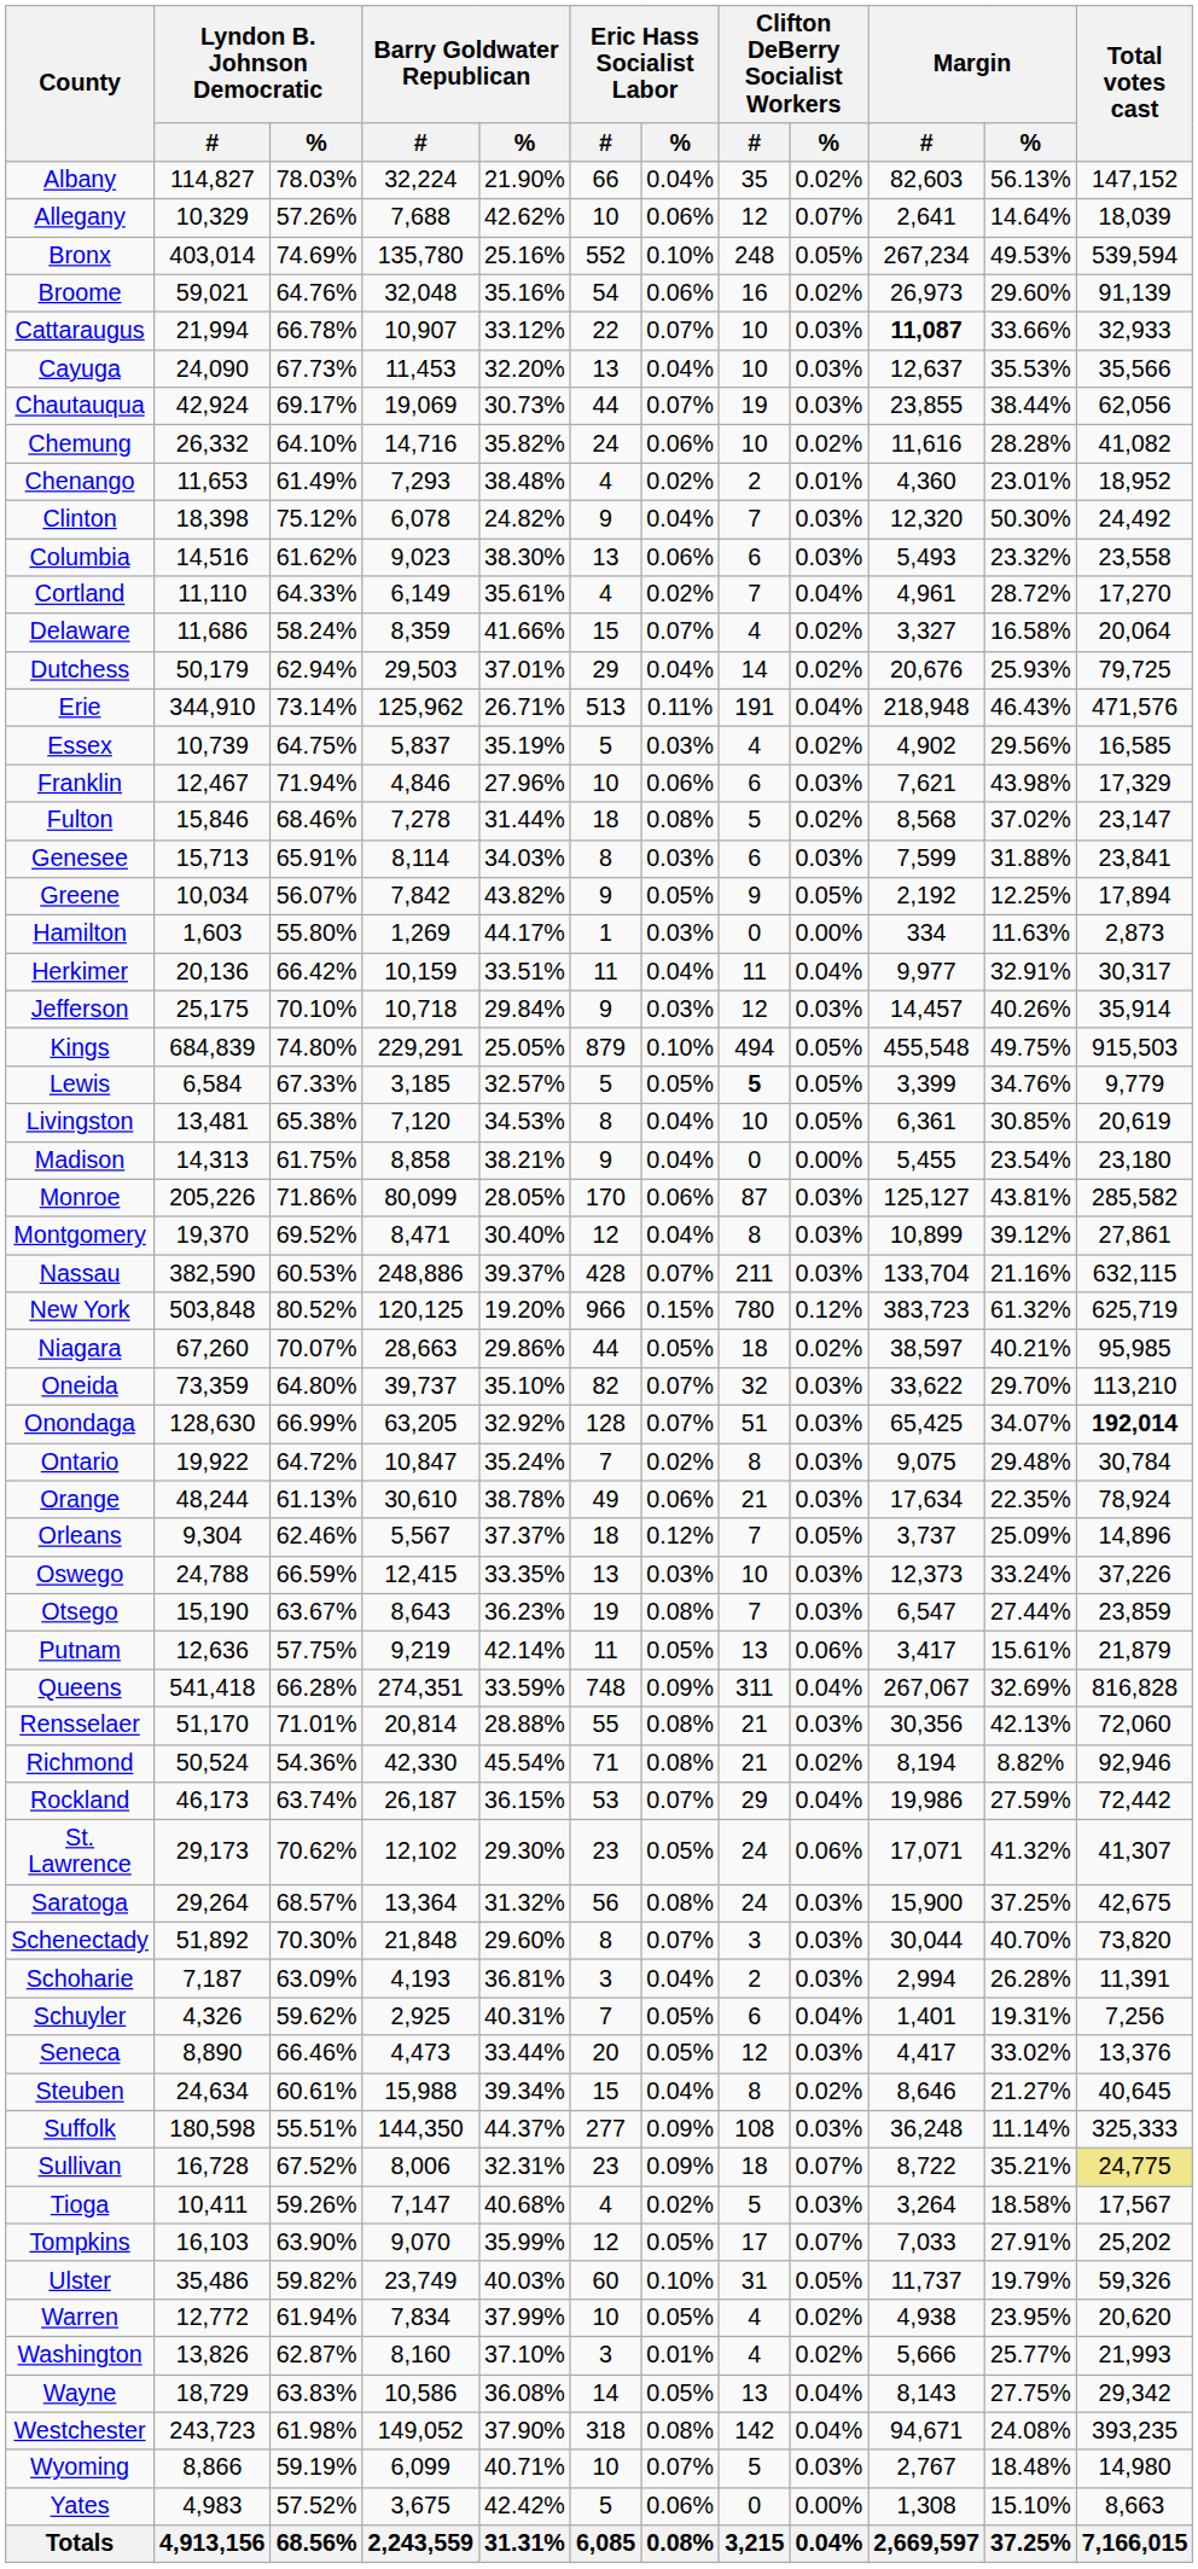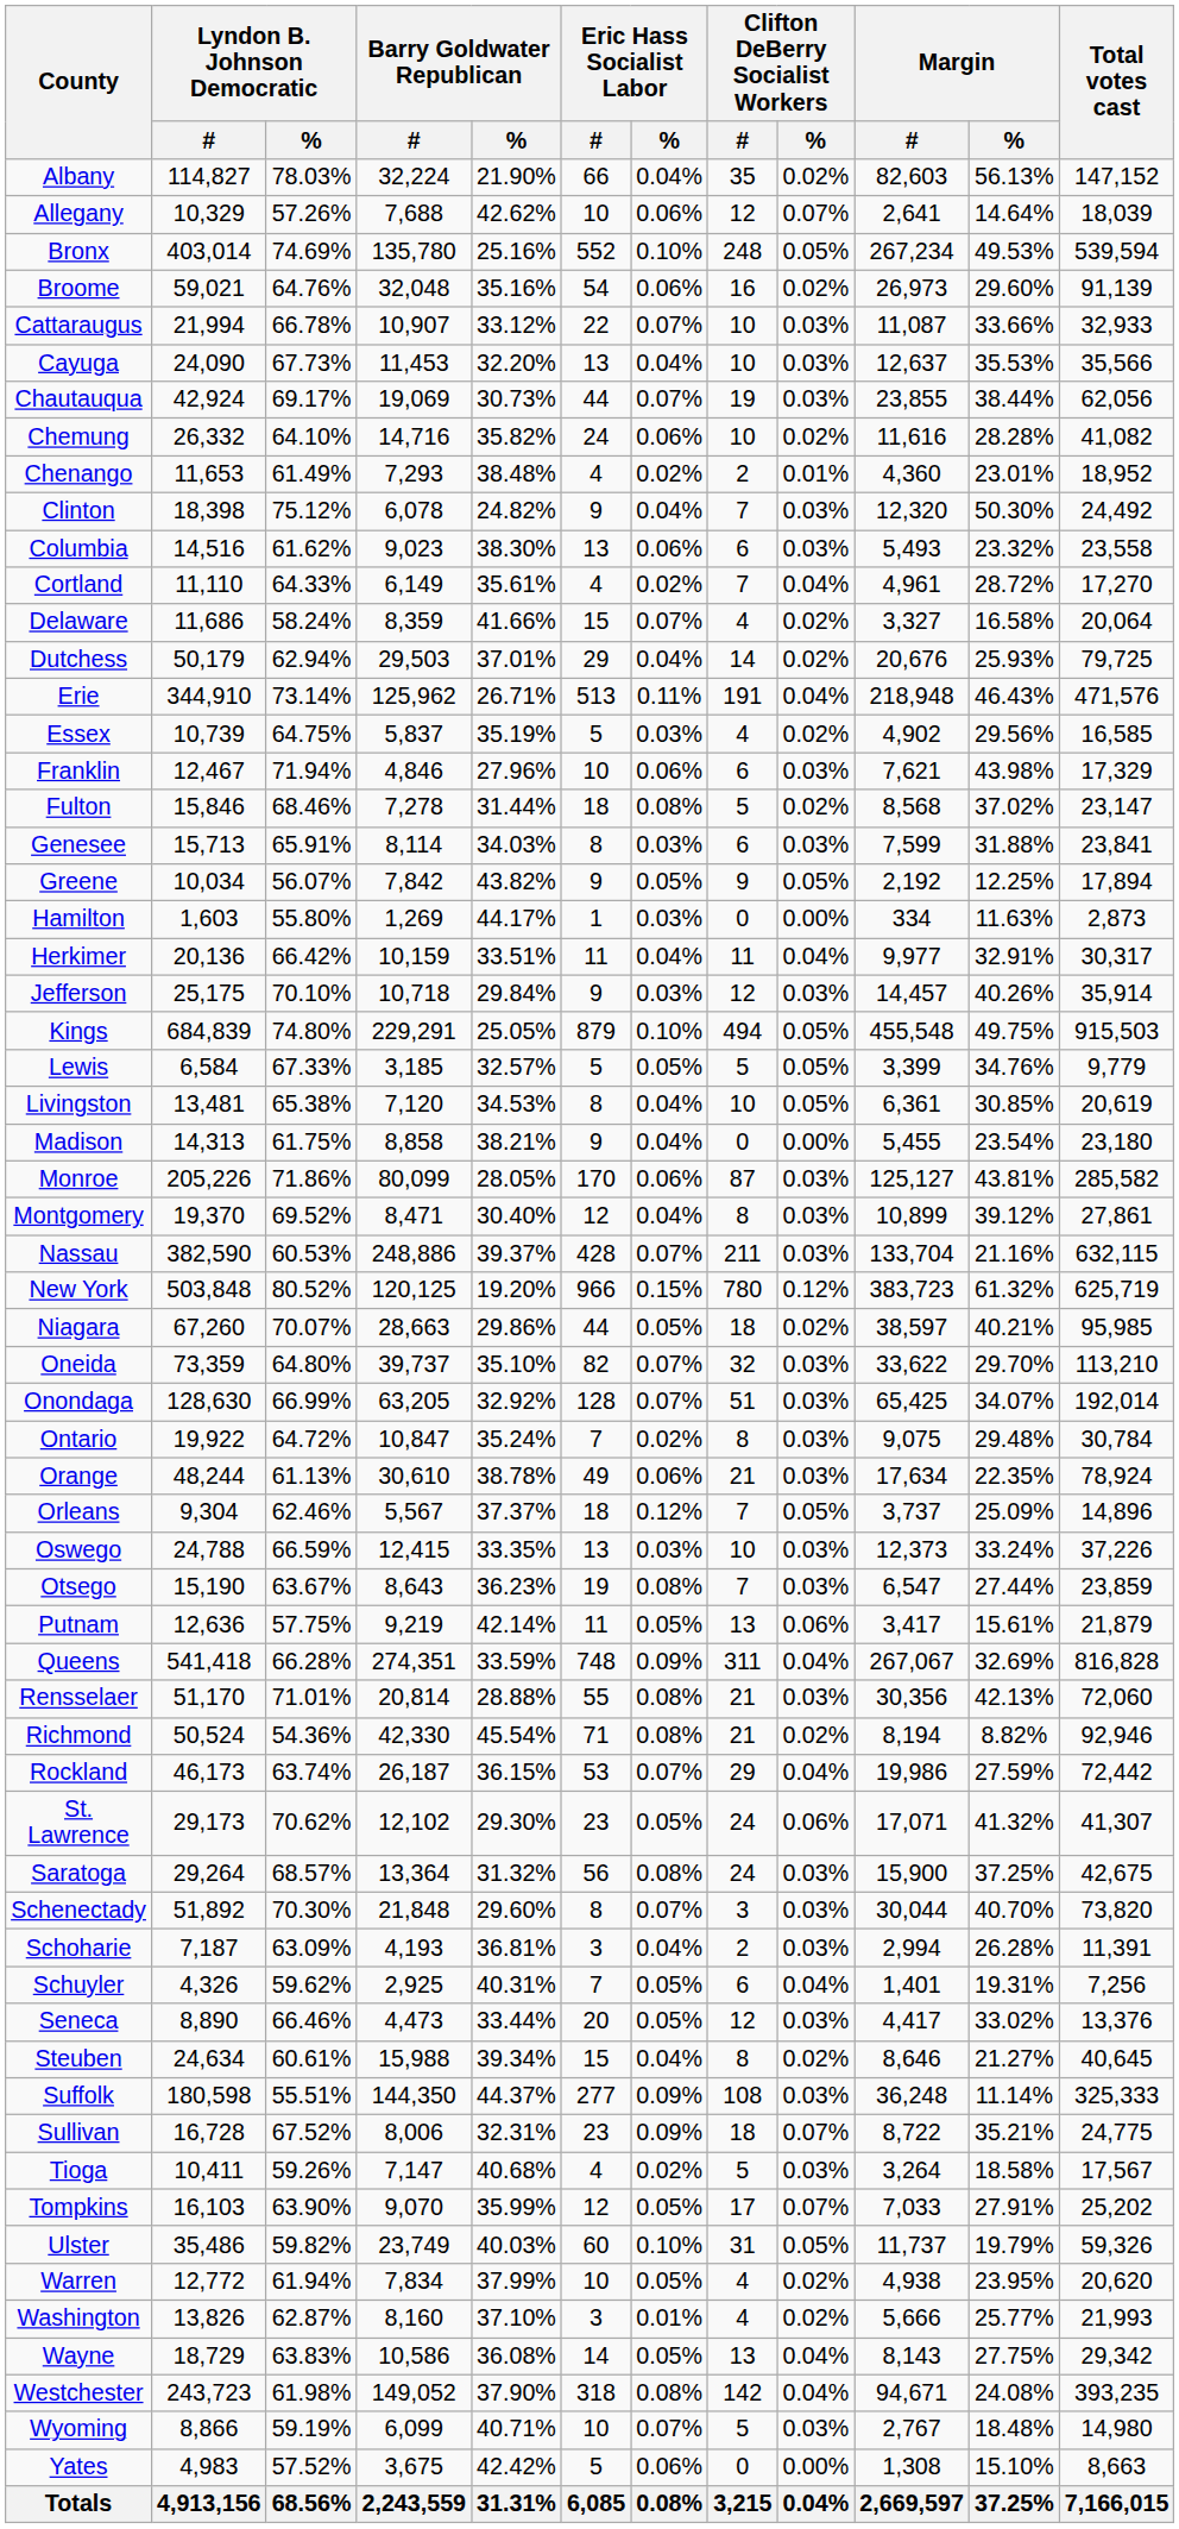Cattaraugus | Margin / #: bold -> normal
Lewis | Clifton DeBerry Socialist Workers / #: bold -> normal
Onondaga | Total votes cast: bold -> normal
Sullivan | Total votes cast: khaki background -> no background
